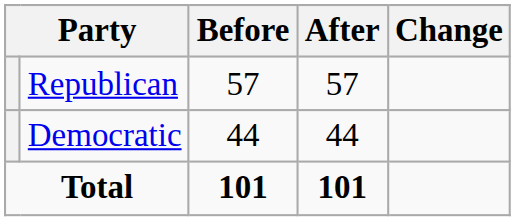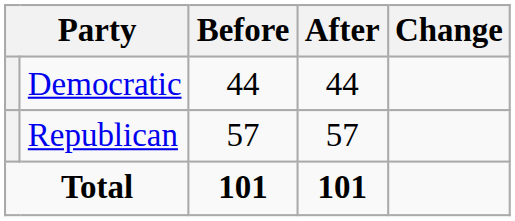rows swapped: Republican <-> Democratic
